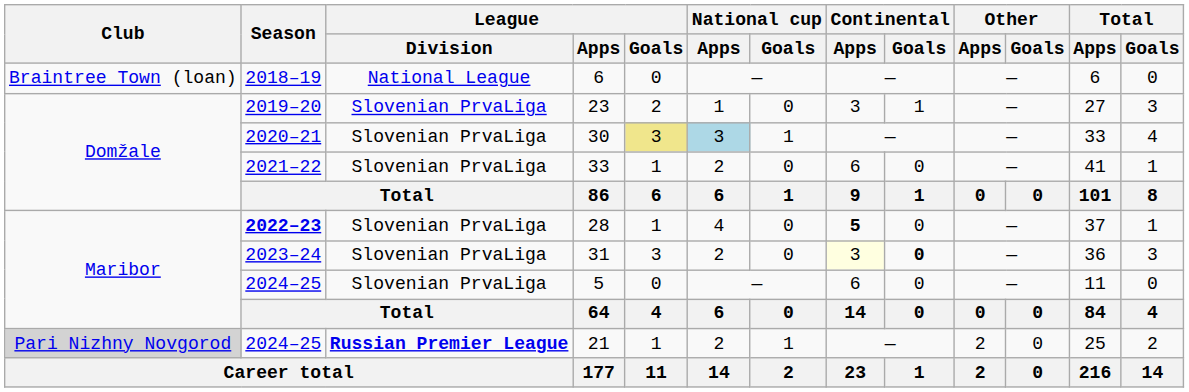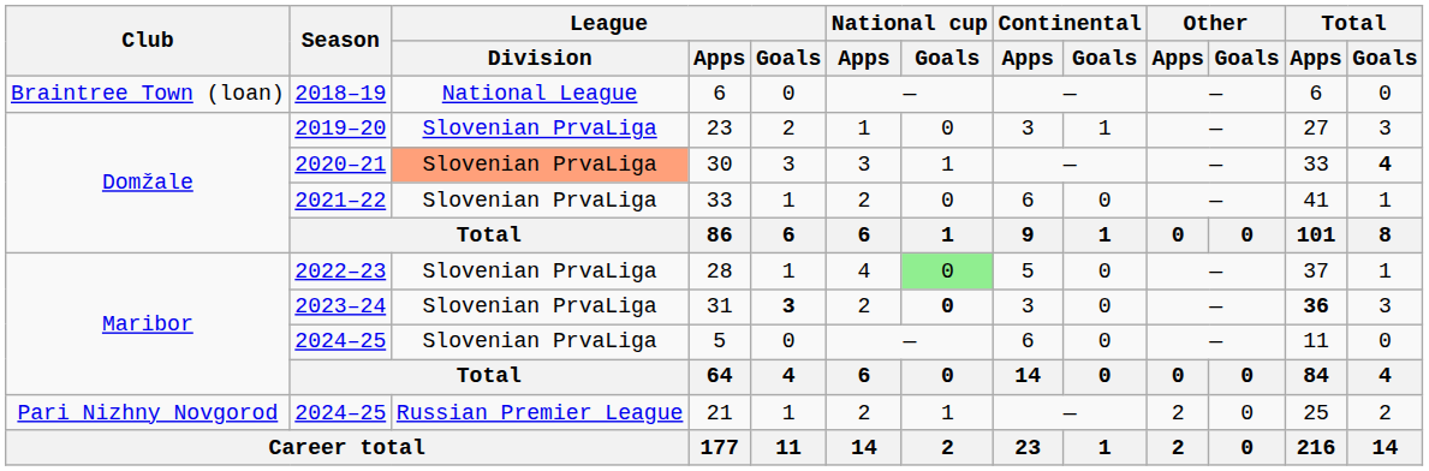30 | League / Division: no background -> lightsalmon background
30 | League / Goals: khaki background -> no background
30 | National cup / Apps: lightblue background -> no background
30 | Total / Goals: normal -> bold
28 | Season: bold -> normal
28 | National cup / Goals: no background -> lightgreen background
28 | Continental / Apps: bold -> normal
31 | League / Goals: normal -> bold
31 | National cup / Goals: normal -> bold
31 | Continental / Apps: lightyellow background -> no background
31 | Continental / Goals: bold -> normal
31 | Total / Apps: normal -> bold
21 | Club: lightgrey background -> no background
21 | League / Division: bold -> normal
